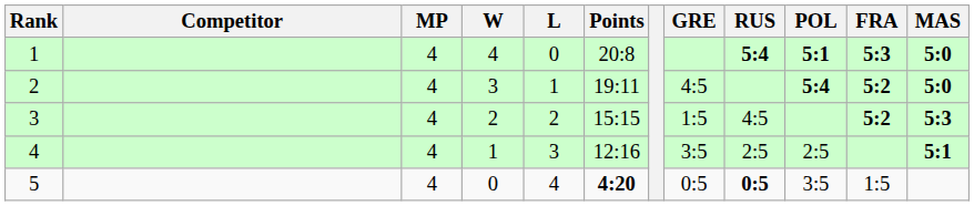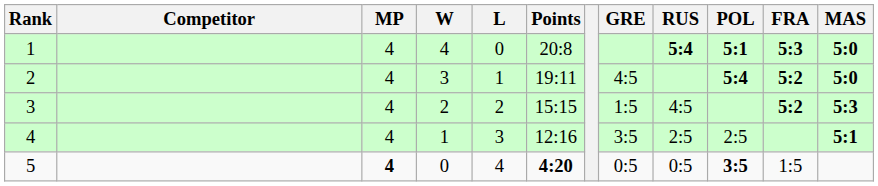5 | MP: normal -> bold
5 | RUS: bold -> normal
5 | POL: normal -> bold
